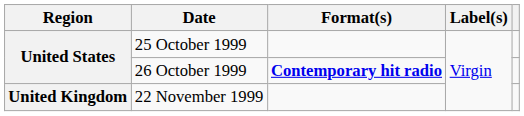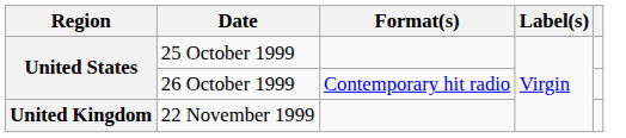26 October 1999 | Format(s): bold -> normal
